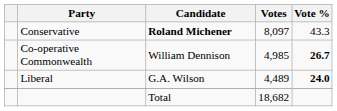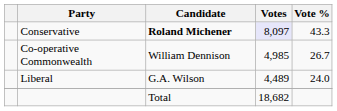Conservative | Votes: no background -> lavender background
Co-operative Commonwealth | Vote %: bold -> normal
Liberal | Vote %: bold -> normal
